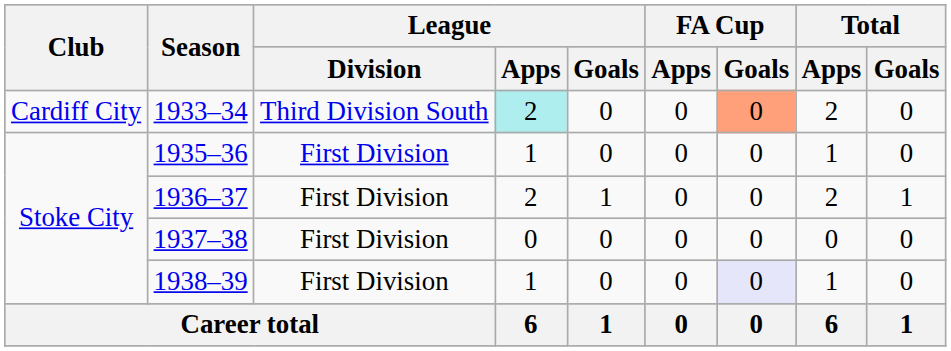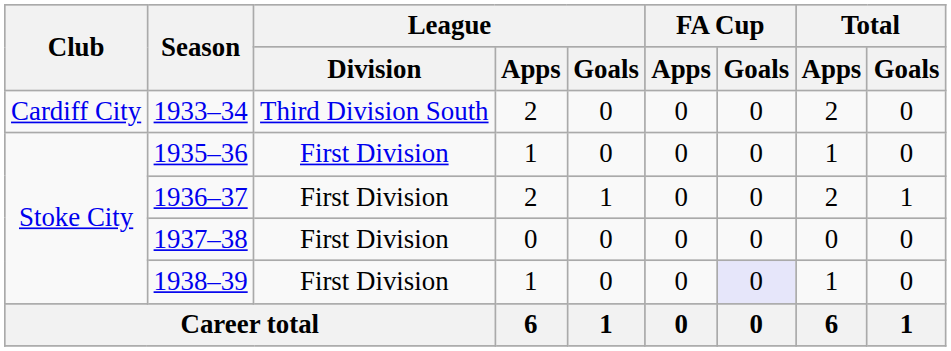1933–34 | League / Apps: paleturquoise background -> no background
1933–34 | FA Cup / Goals: lightsalmon background -> no background
